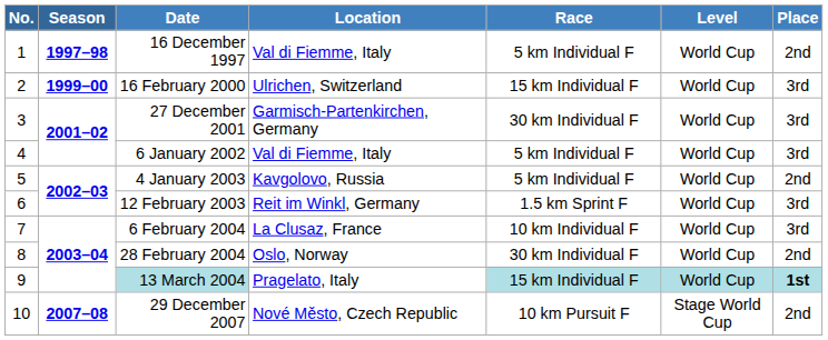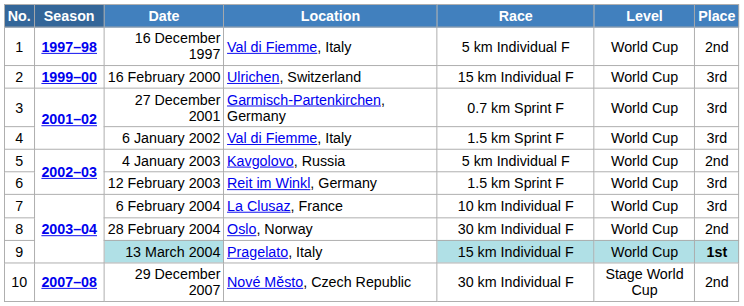27 December 2001 | Race: 30 km Individual F -> 0.7 km Sprint F
6 January 2002 | Race: 5 km Individual F -> 1.5 km Sprint F
29 December 2007 | Race: 10 km Pursuit F -> 30 km Individual F
